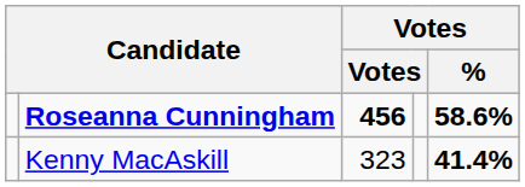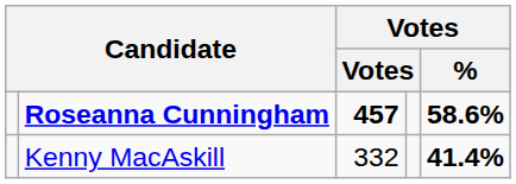Roseanna Cunningham | column 3: 456 -> 457
Kenny MacAskill | column 3: 323 -> 332
